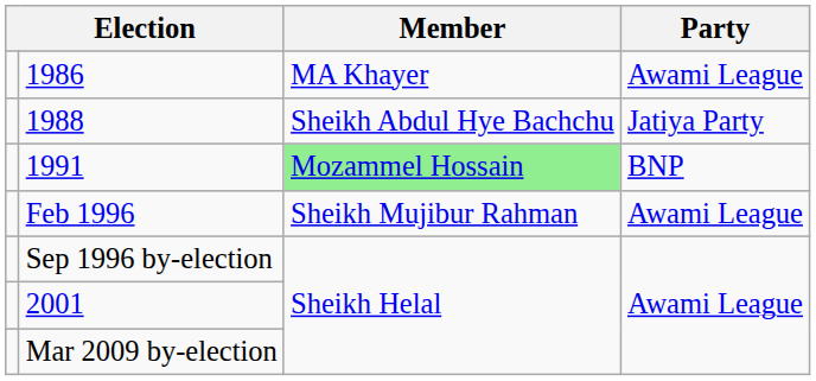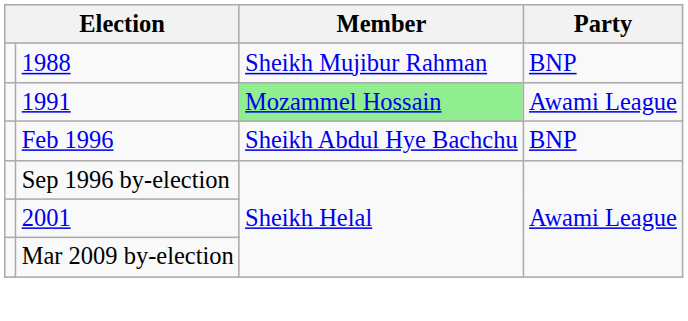- row: 1986 | MA Khayer | Awami League
1988 | Member: Sheikh Abdul Hye Bachchu -> Sheikh Mujibur Rahman
1988 | Party: Jatiya Party -> BNP
1991 | Party: BNP -> Awami League
Feb 1996 | Member: Sheikh Mujibur Rahman -> Sheikh Abdul Hye Bachchu
Feb 1996 | Party: Awami League -> BNP
